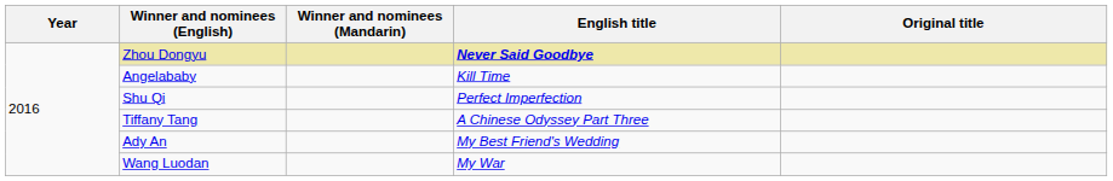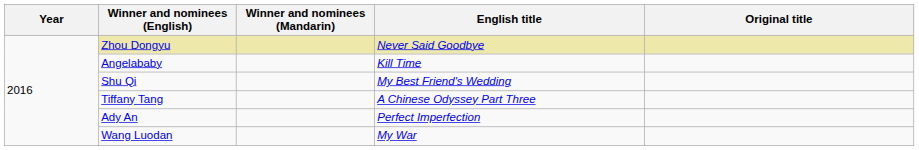Zhou Dongyu | English title: bold -> normal
Shu Qi | English title: Perfect Imperfection -> My Best Friend's Wedding
Ady An | English title: My Best Friend's Wedding -> Perfect Imperfection
